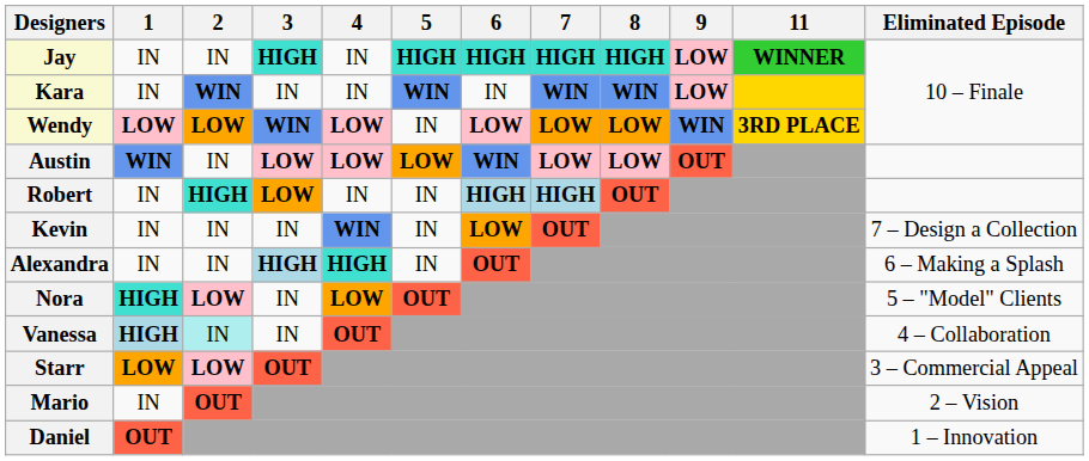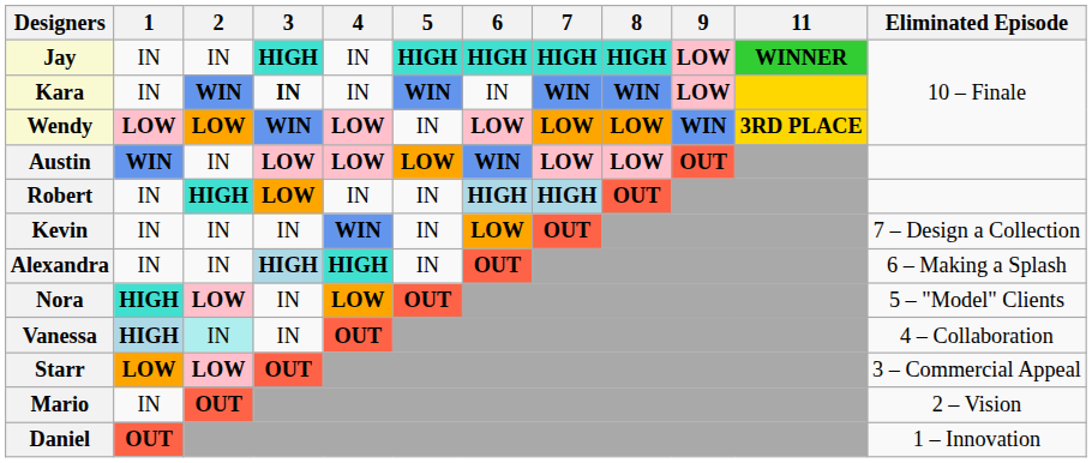Kara | 3: normal -> bold
